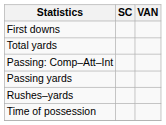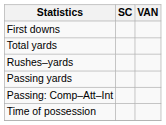rows swapped: Rushes–yards <-> Passing: Comp–Att–Int
